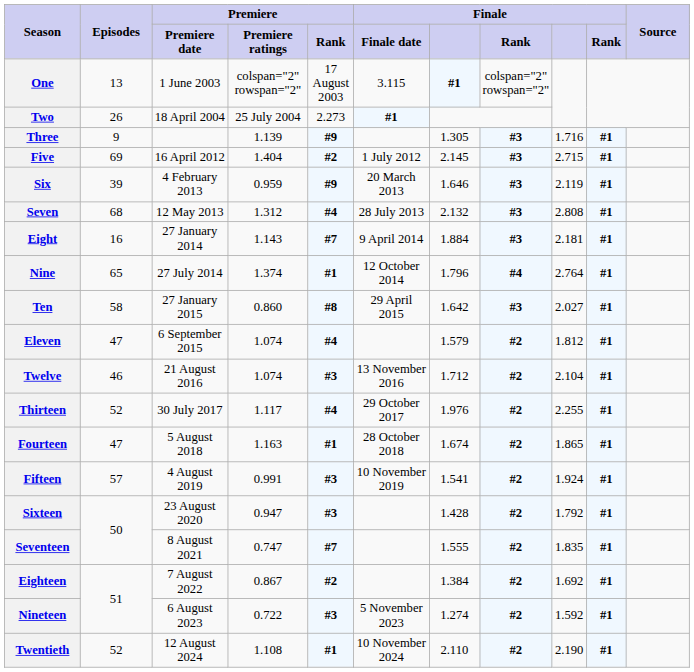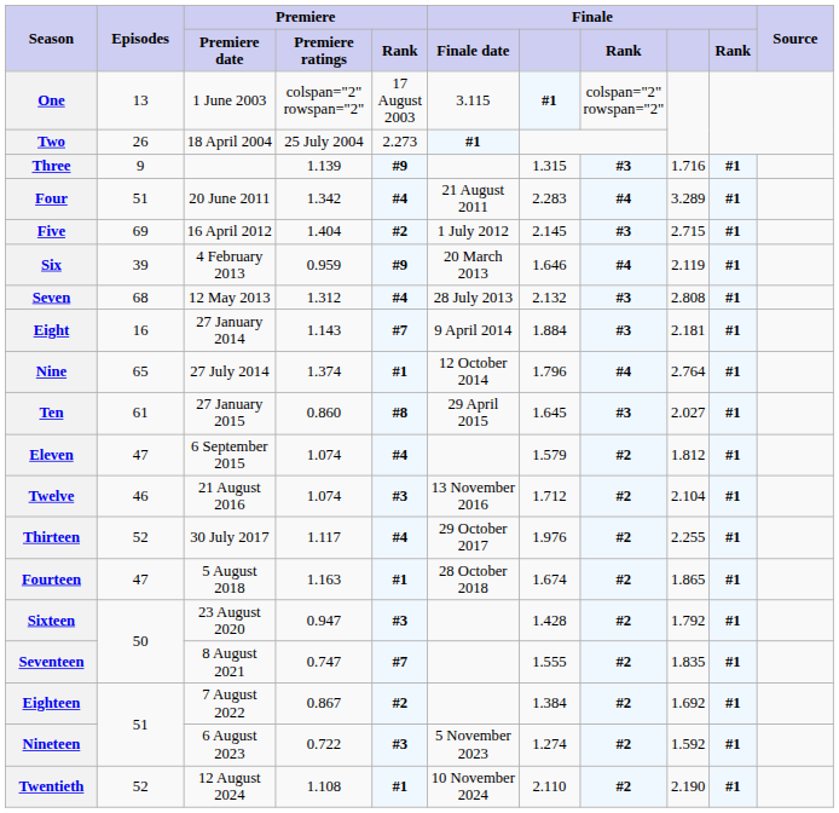Three | column 7: 1.305 -> 1.315
+ row: Four | 51 | 20 June 2011 | 1.342 | #4 | 21 August 2011 | 2.283 | #4 | 3.289 | #1
Six | column 8: #3 -> #4
Ten | Episodes: 58 -> 61
Ten | column 7: 1.642 -> 1.645
- row: Fifteen | 57 | 4 August 2019 | 0.991 | #3 | 10 November 2019 | 1.541 | #2 | 1.924 | #1
